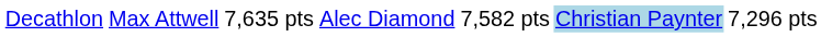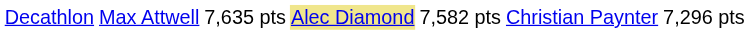Decathlon | column 4: no background -> khaki background
Decathlon | column 6: lightblue background -> no background
